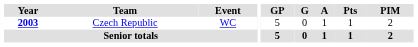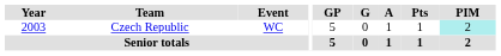Czech Republic | Year: bold -> normal
Czech Republic | PIM: no background -> paleturquoise background
